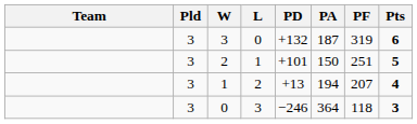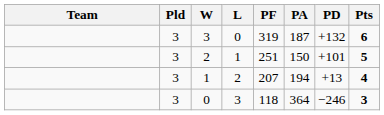columns swapped: PF <-> PD
